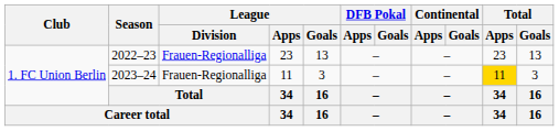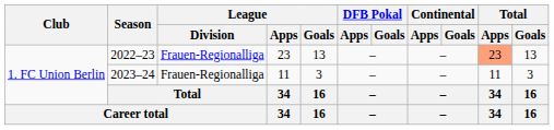2022–23 | Total / Apps: no background -> lightsalmon background
2023–24 | Total / Apps: gold background -> no background
